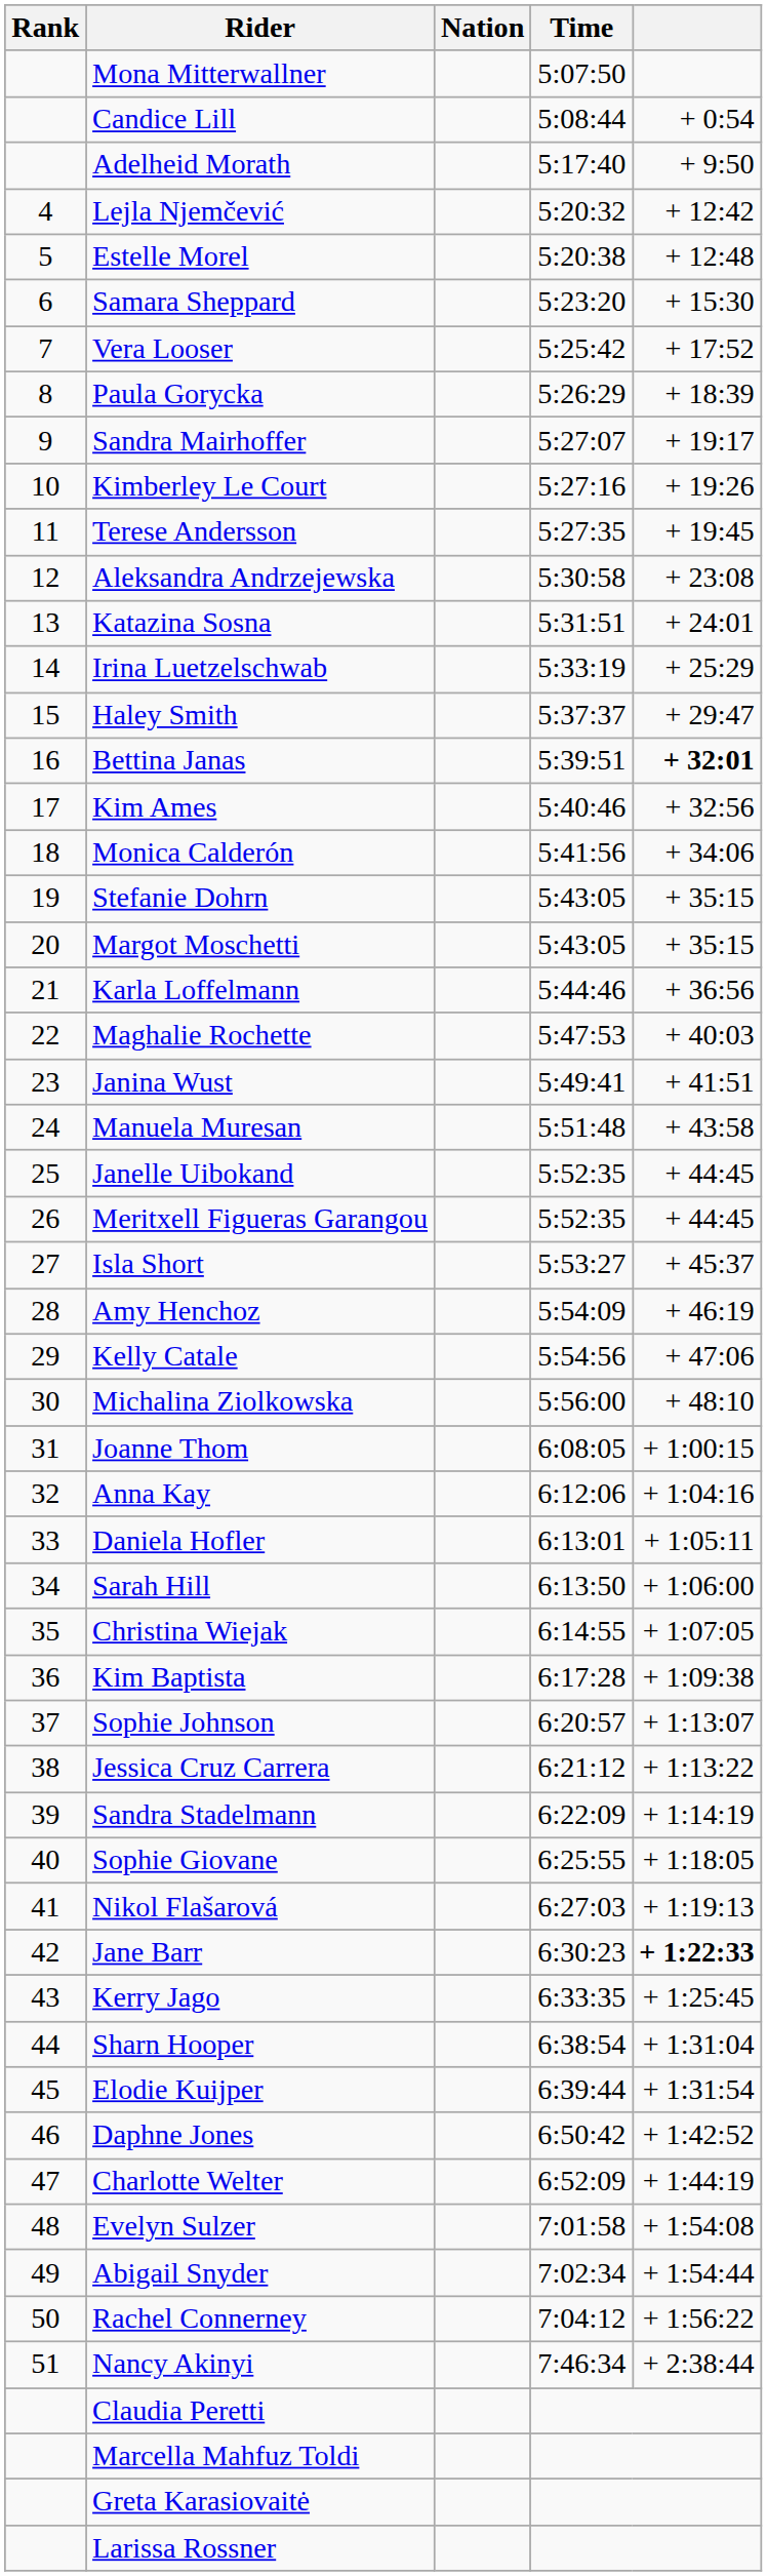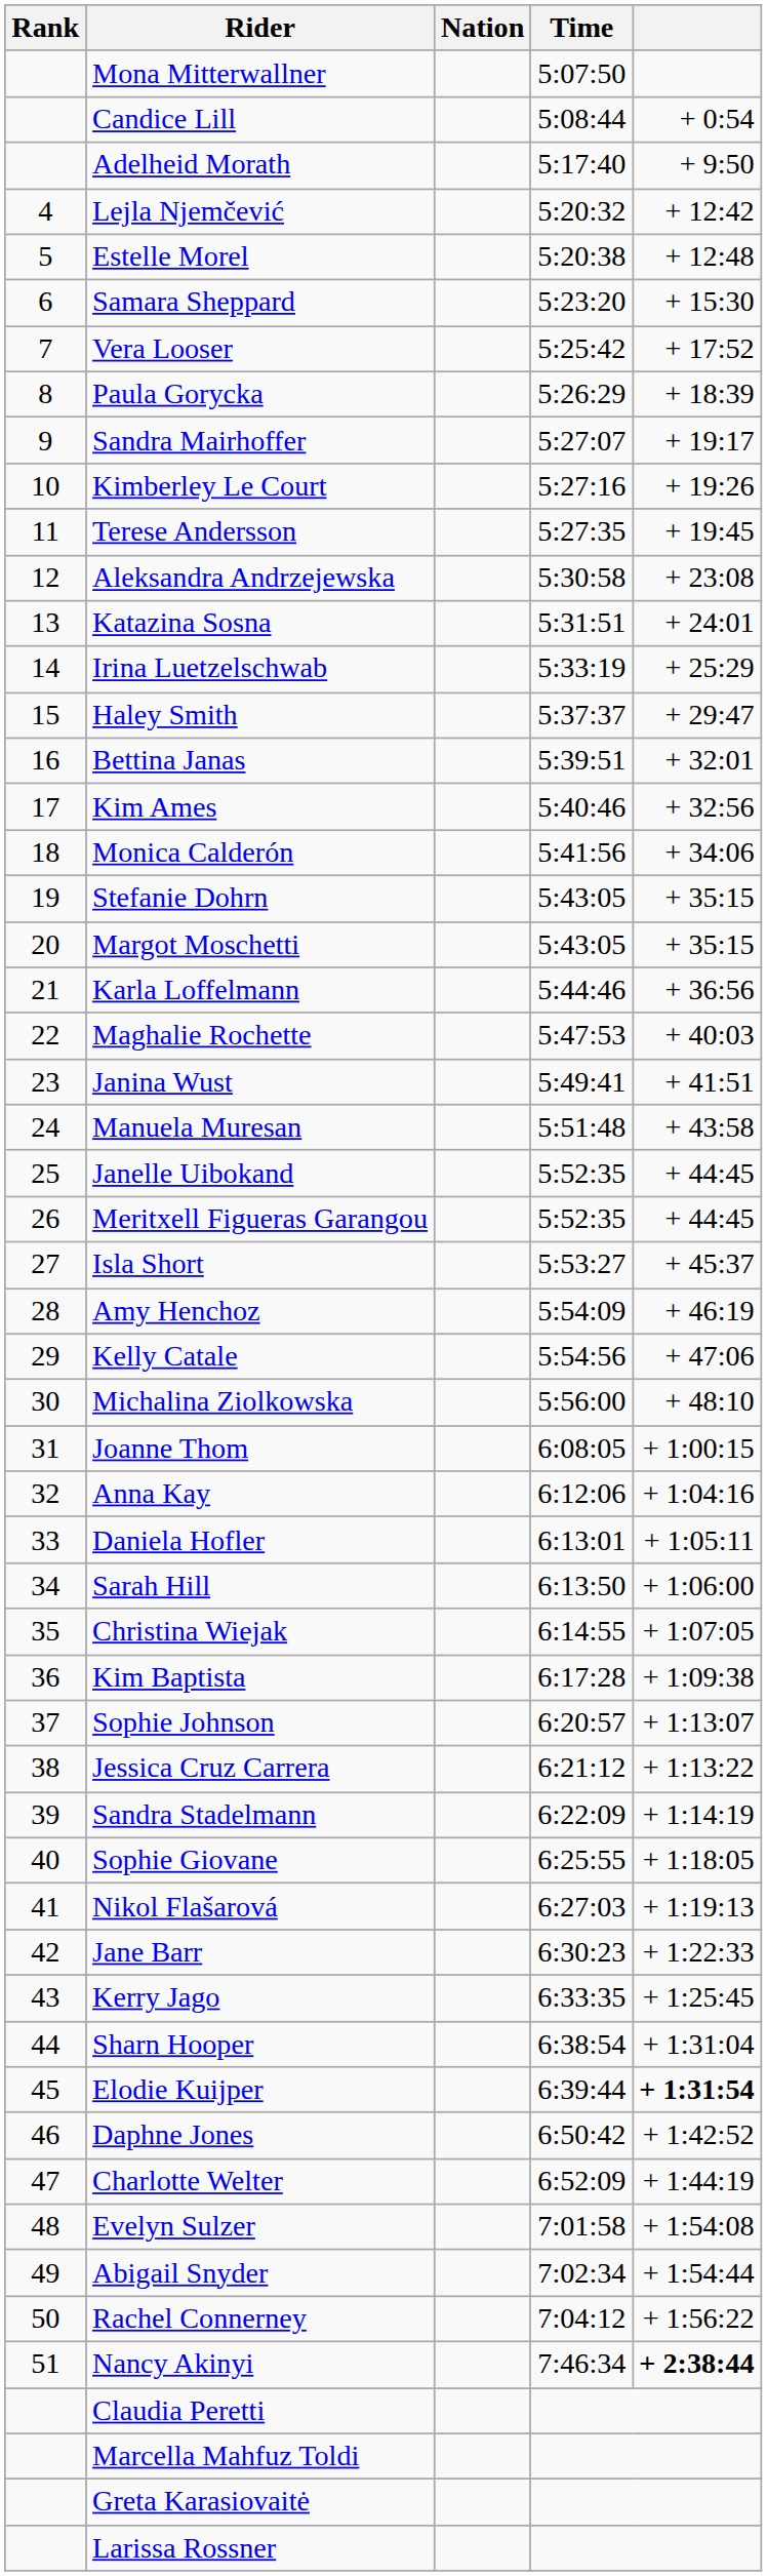Bettina Janas | column 5: bold -> normal
Jane Barr | column 5: bold -> normal
Elodie Kuijper | column 5: normal -> bold
Nancy Akinyi | column 5: normal -> bold
